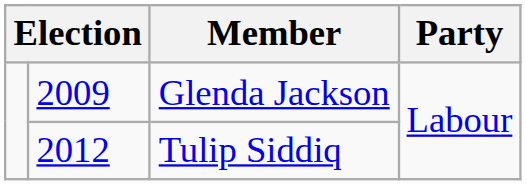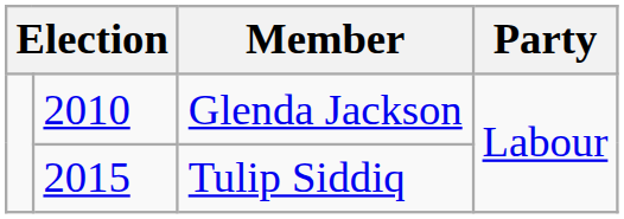Glenda Jackson | column 2: 2009 -> 2010
Tulip Siddiq | column 2: 2012 -> 2015
